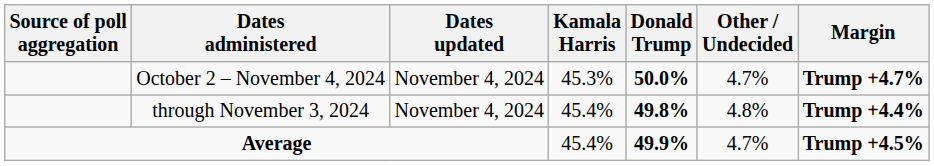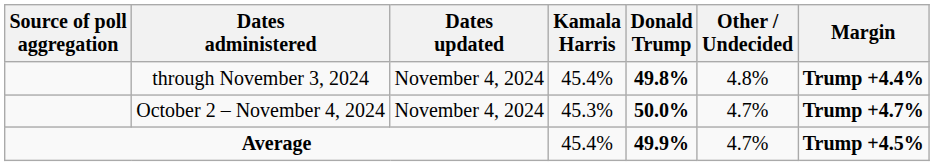rows swapped: October 2 – November 4, 2024 <-> through November 3, 2024
